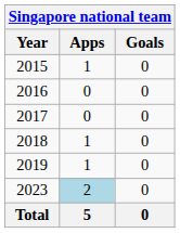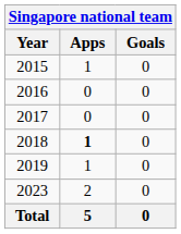2018 | Apps: normal -> bold
2023 | Apps: lightblue background -> no background
